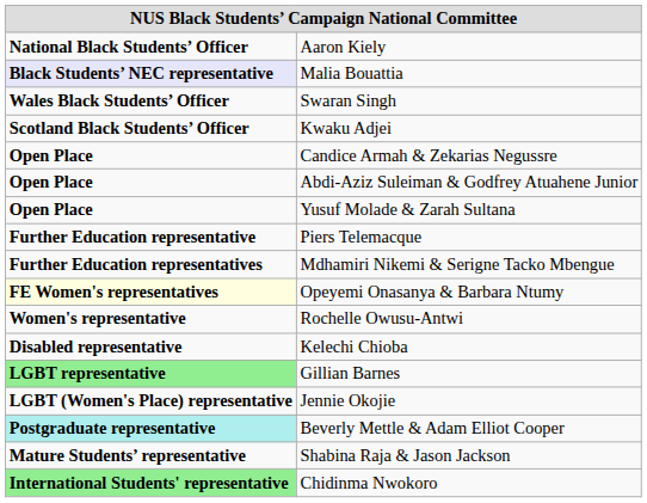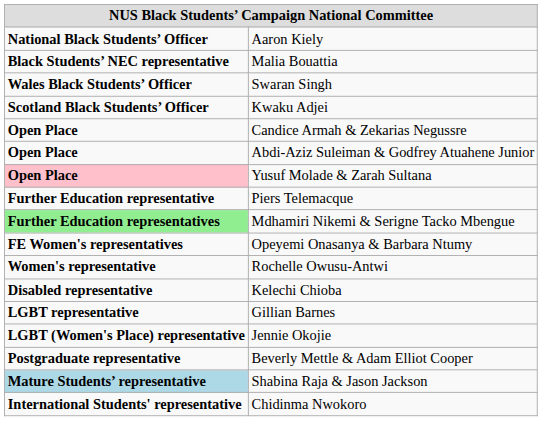Malia Bouattia | column 1: lavender background -> no background
Yusuf Molade & Zarah Sultana | column 1: no background -> pink background
Mdhamiri Nikemi & Serigne Tacko Mbengue | column 1: no background -> lightgreen background
Opeyemi Onasanya & Barbara Ntumy | column 1: lightyellow background -> no background
Gillian Barnes | column 1: lightgreen background -> no background
Beverly Mettle & Adam Elliot Cooper | column 1: paleturquoise background -> no background
Shabina Raja & Jason Jackson | column 1: no background -> lightblue background
Chidinma Nwokoro | column 1: lightgreen background -> no background
